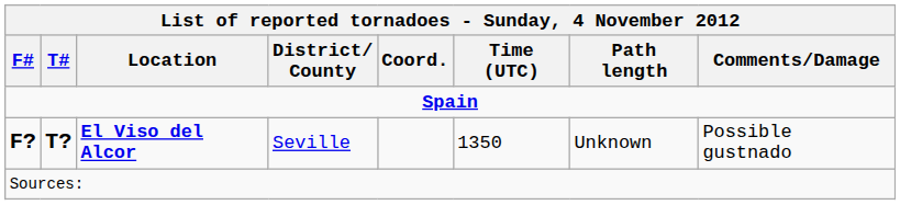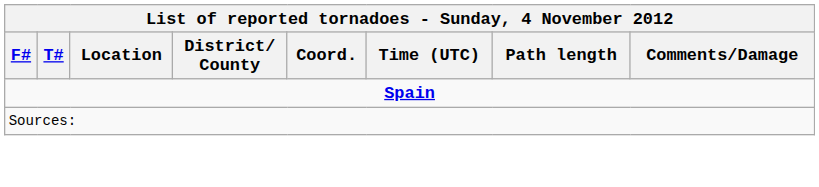- row: F? | T? | El Viso del Alcor | Seville | 1350 | Unknown | Possible gustnado
